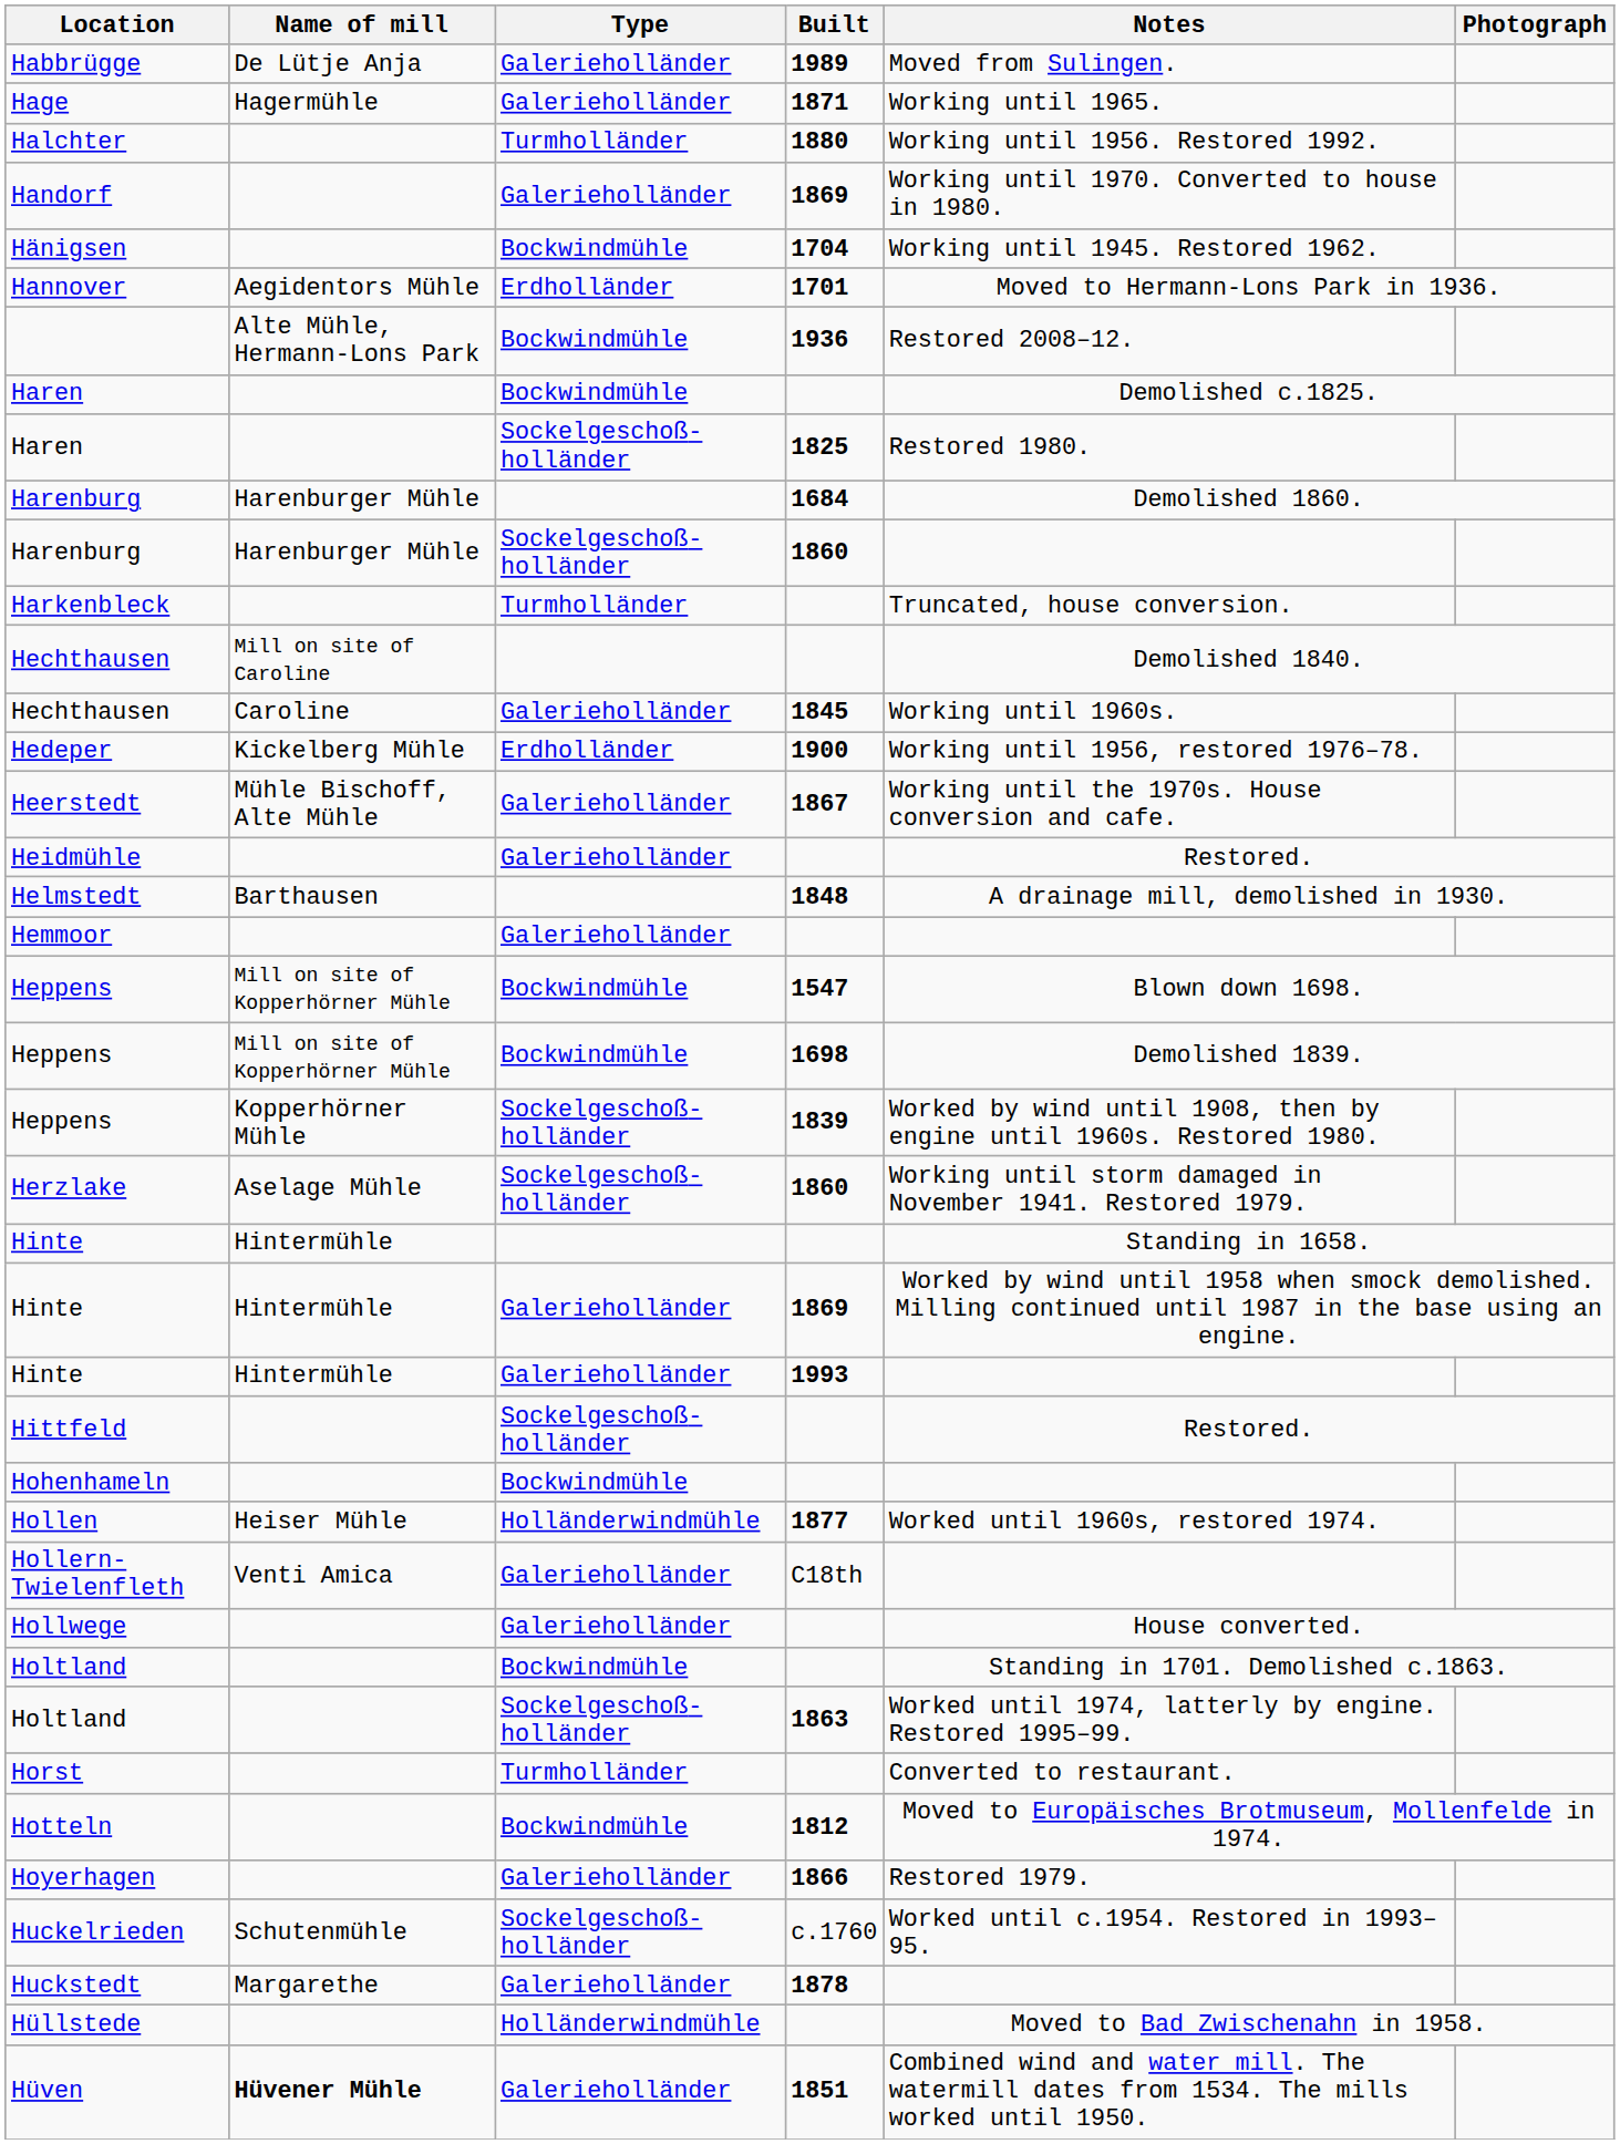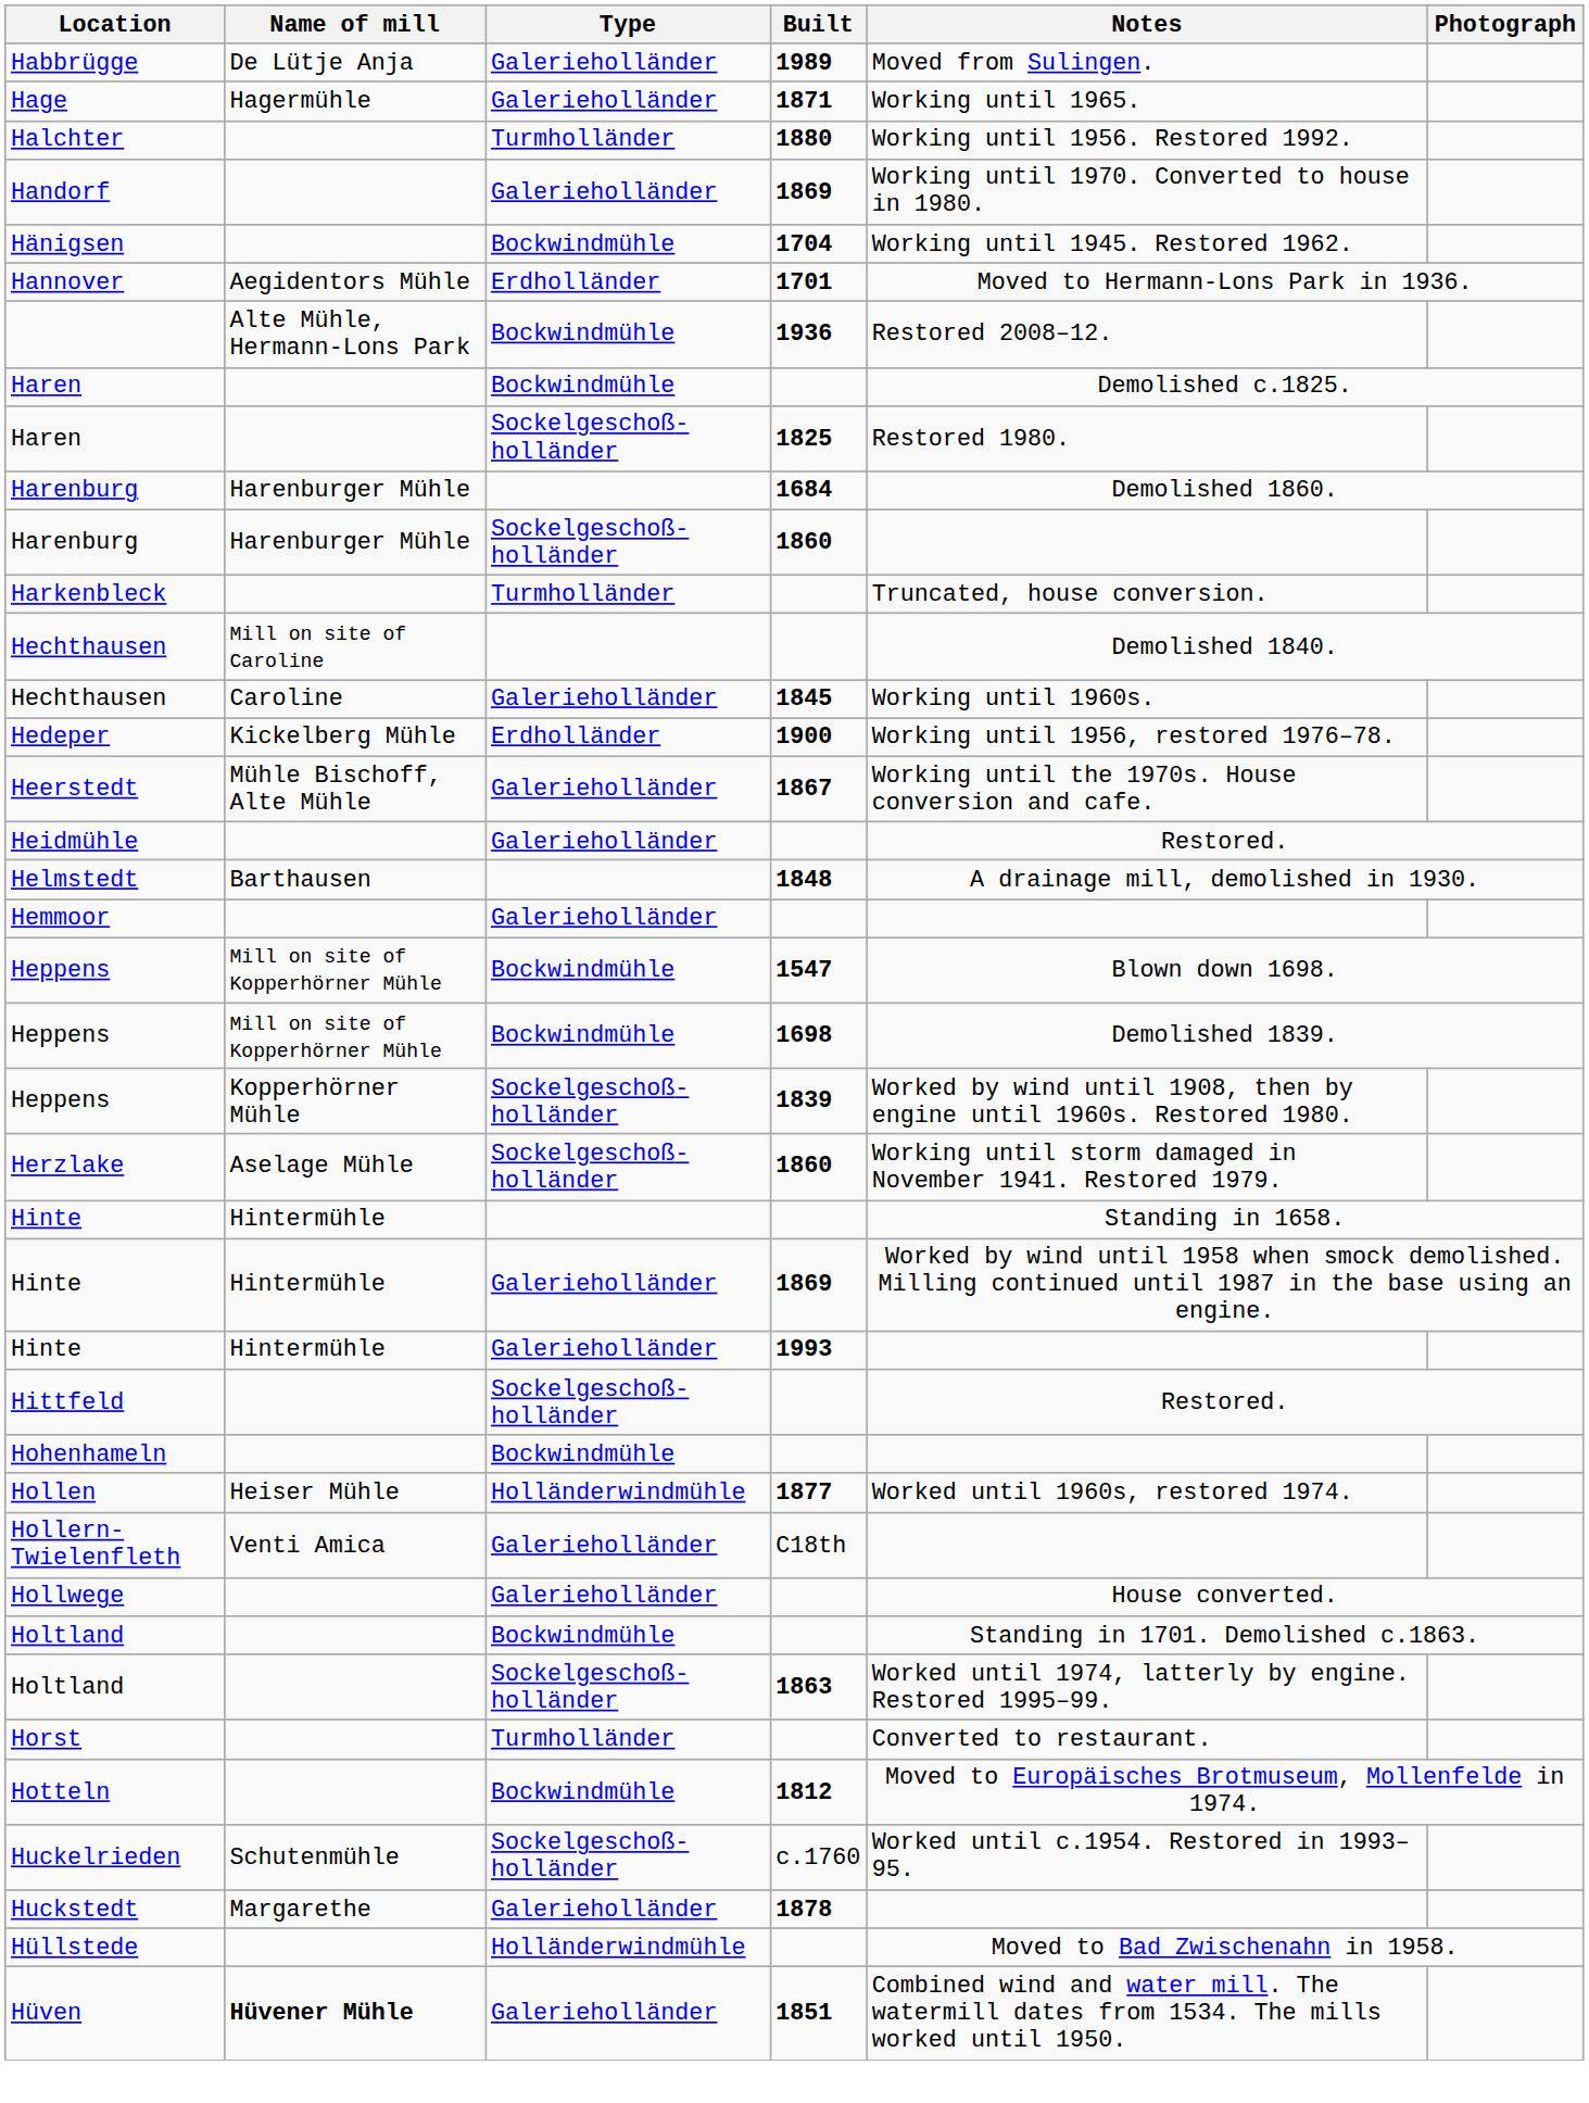- row: Hoyerhagen | Galerieholländer | 1866 | Restored 1979.
